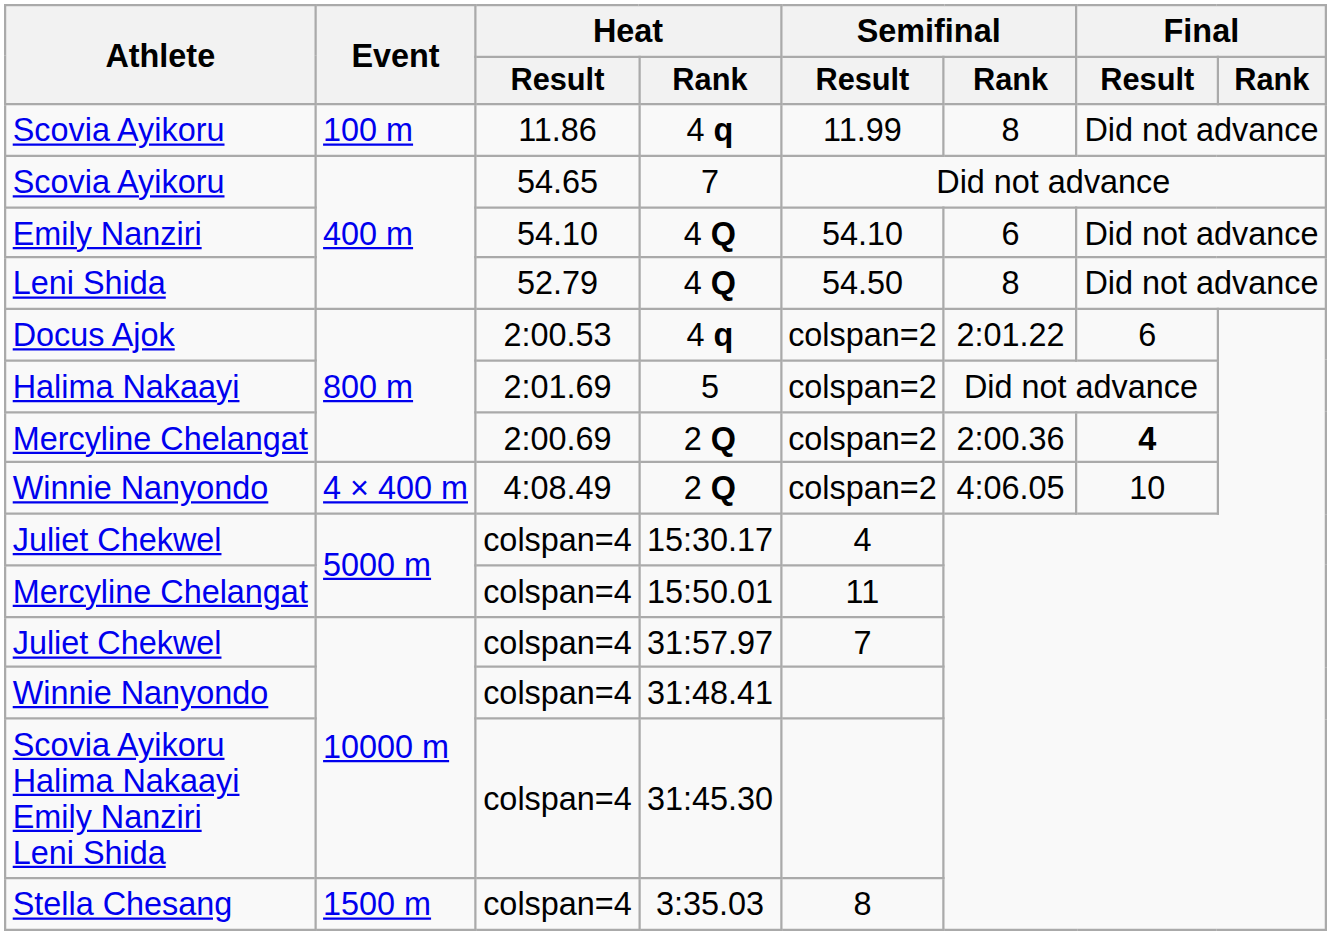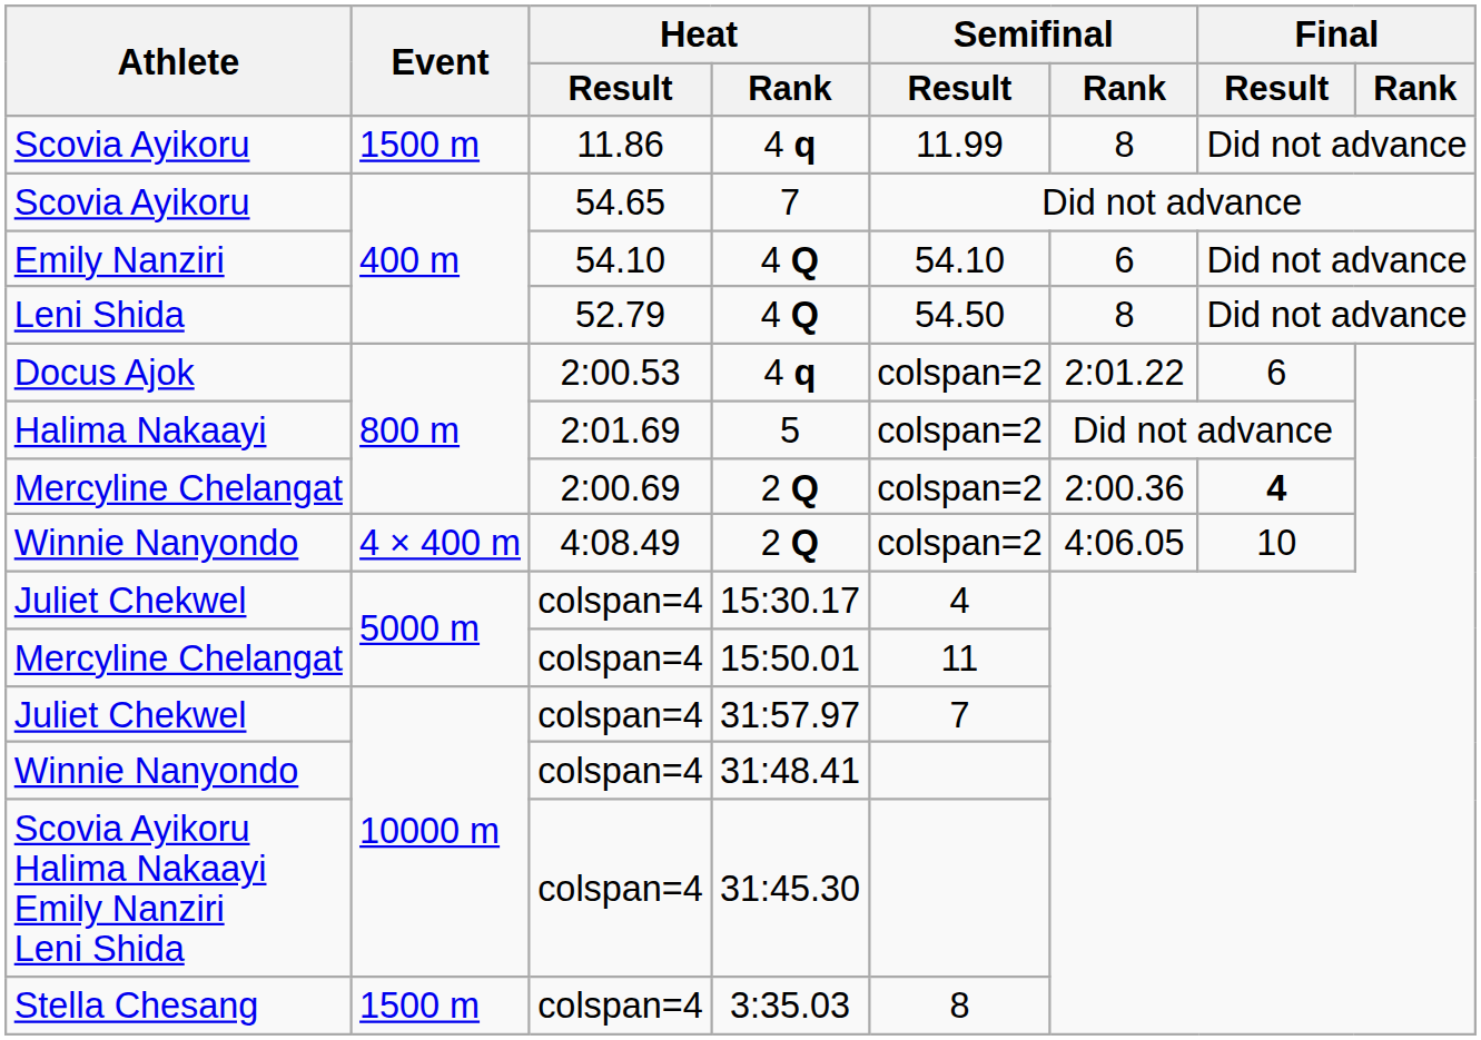11.86 / 4 q | Event: 100 m -> 1500 m
